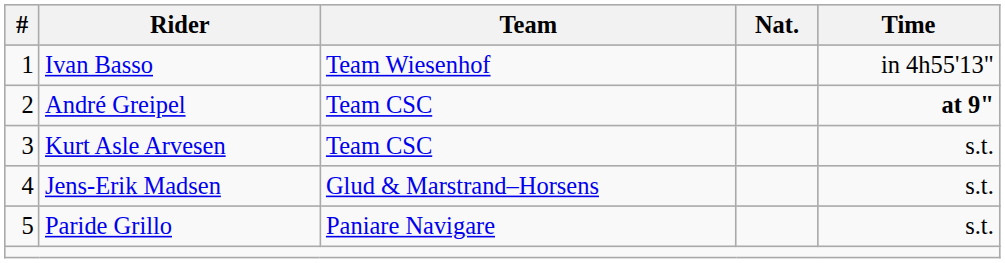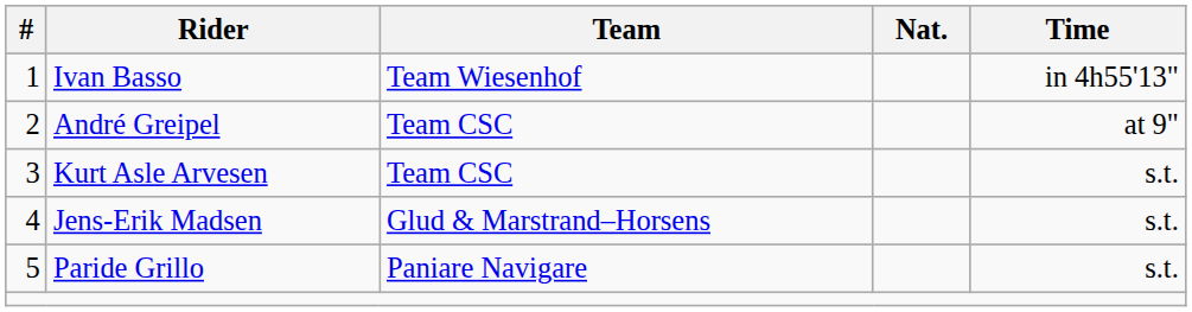André Greipel | Time: bold -> normal
